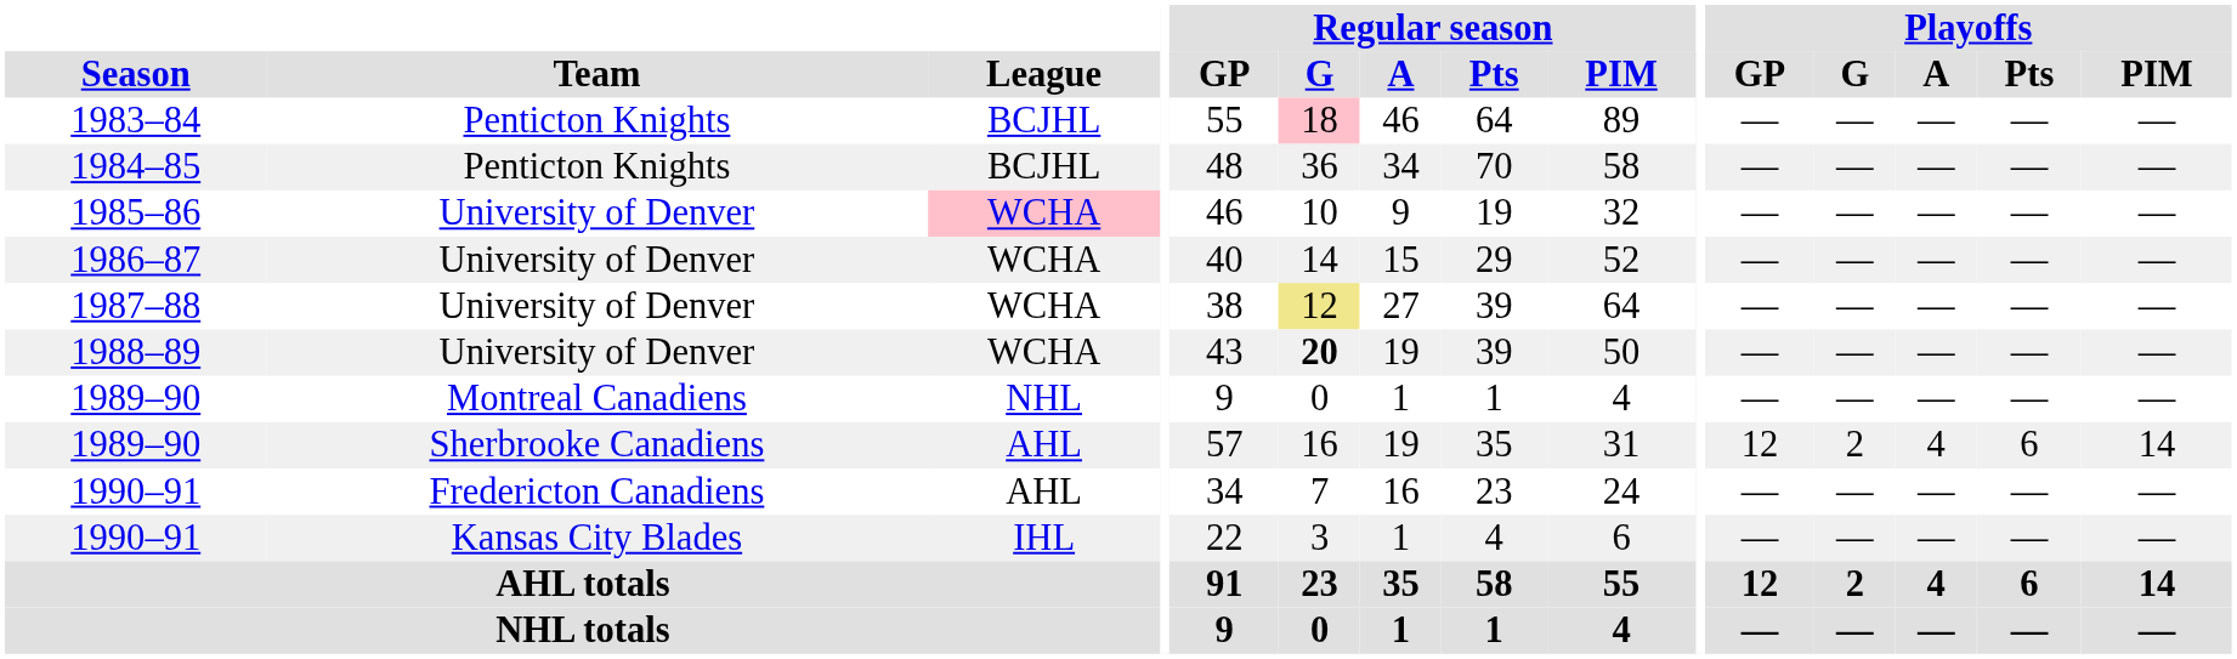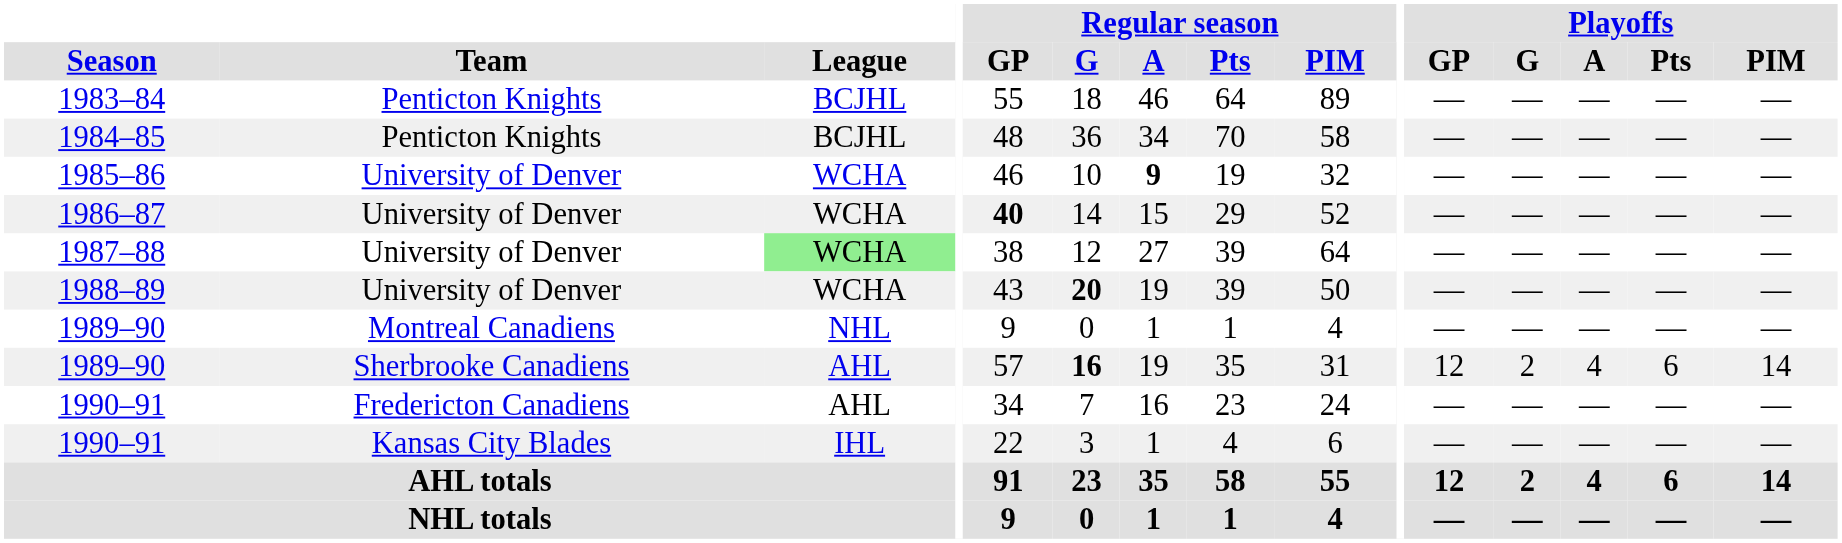1983–84 | Regular season / G: pink background -> no background
1985–86 | League: pink background -> no background
1985–86 | Regular season / A: normal -> bold
1986–87 | Regular season / GP: normal -> bold
1987–88 | League: no background -> lightgreen background
1987–88 | Regular season / G: khaki background -> no background
1989–90 / Sherbrooke Canadiens | Regular season / G: normal -> bold
